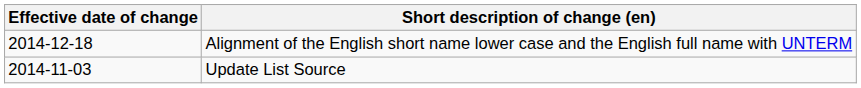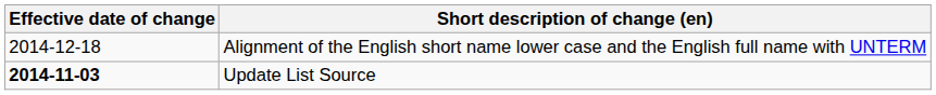Update List Source | Effective date of change: normal -> bold
